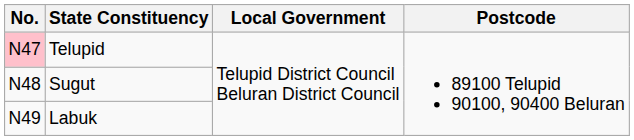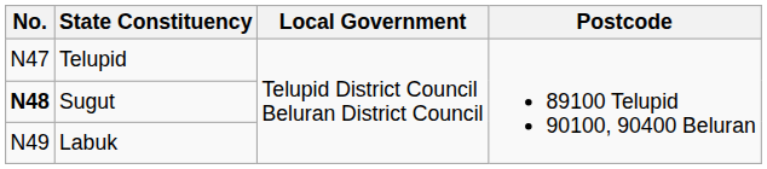Telupid | No.: pink background -> no background
Sugut | No.: normal -> bold
